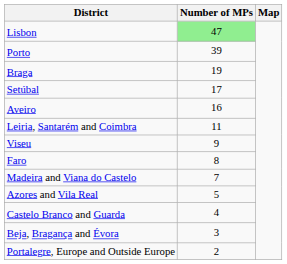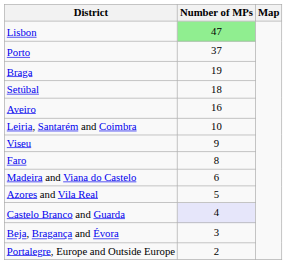Porto | Number of MPs: 39 -> 37
Setúbal | Number of MPs: 17 -> 18
Leiria, Santarém and Coimbra | Number of MPs: 11 -> 10
Madeira and Viana do Castelo | Number of MPs: 7 -> 6
Castelo Branco and Guarda | Number of MPs: no background -> lavender background
